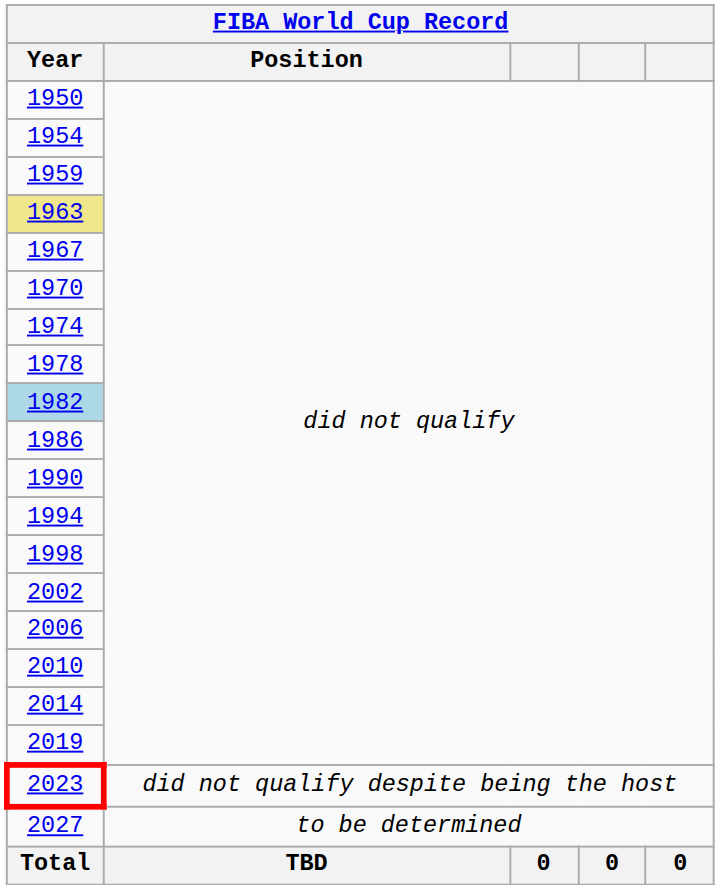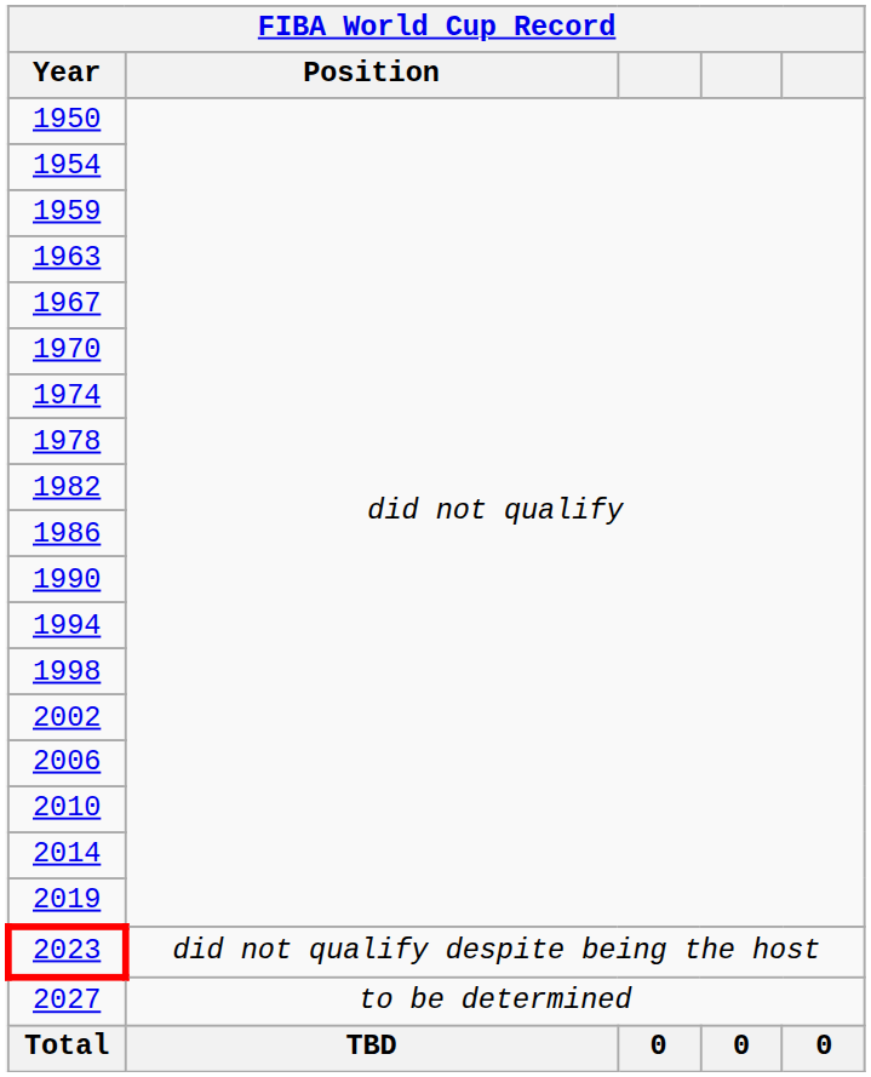1963 | FIBA World Cup Record / Year: khaki background -> no background
1982 | FIBA World Cup Record / Year: lightblue background -> no background
